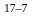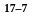row 1 | column 1: normal -> bold
